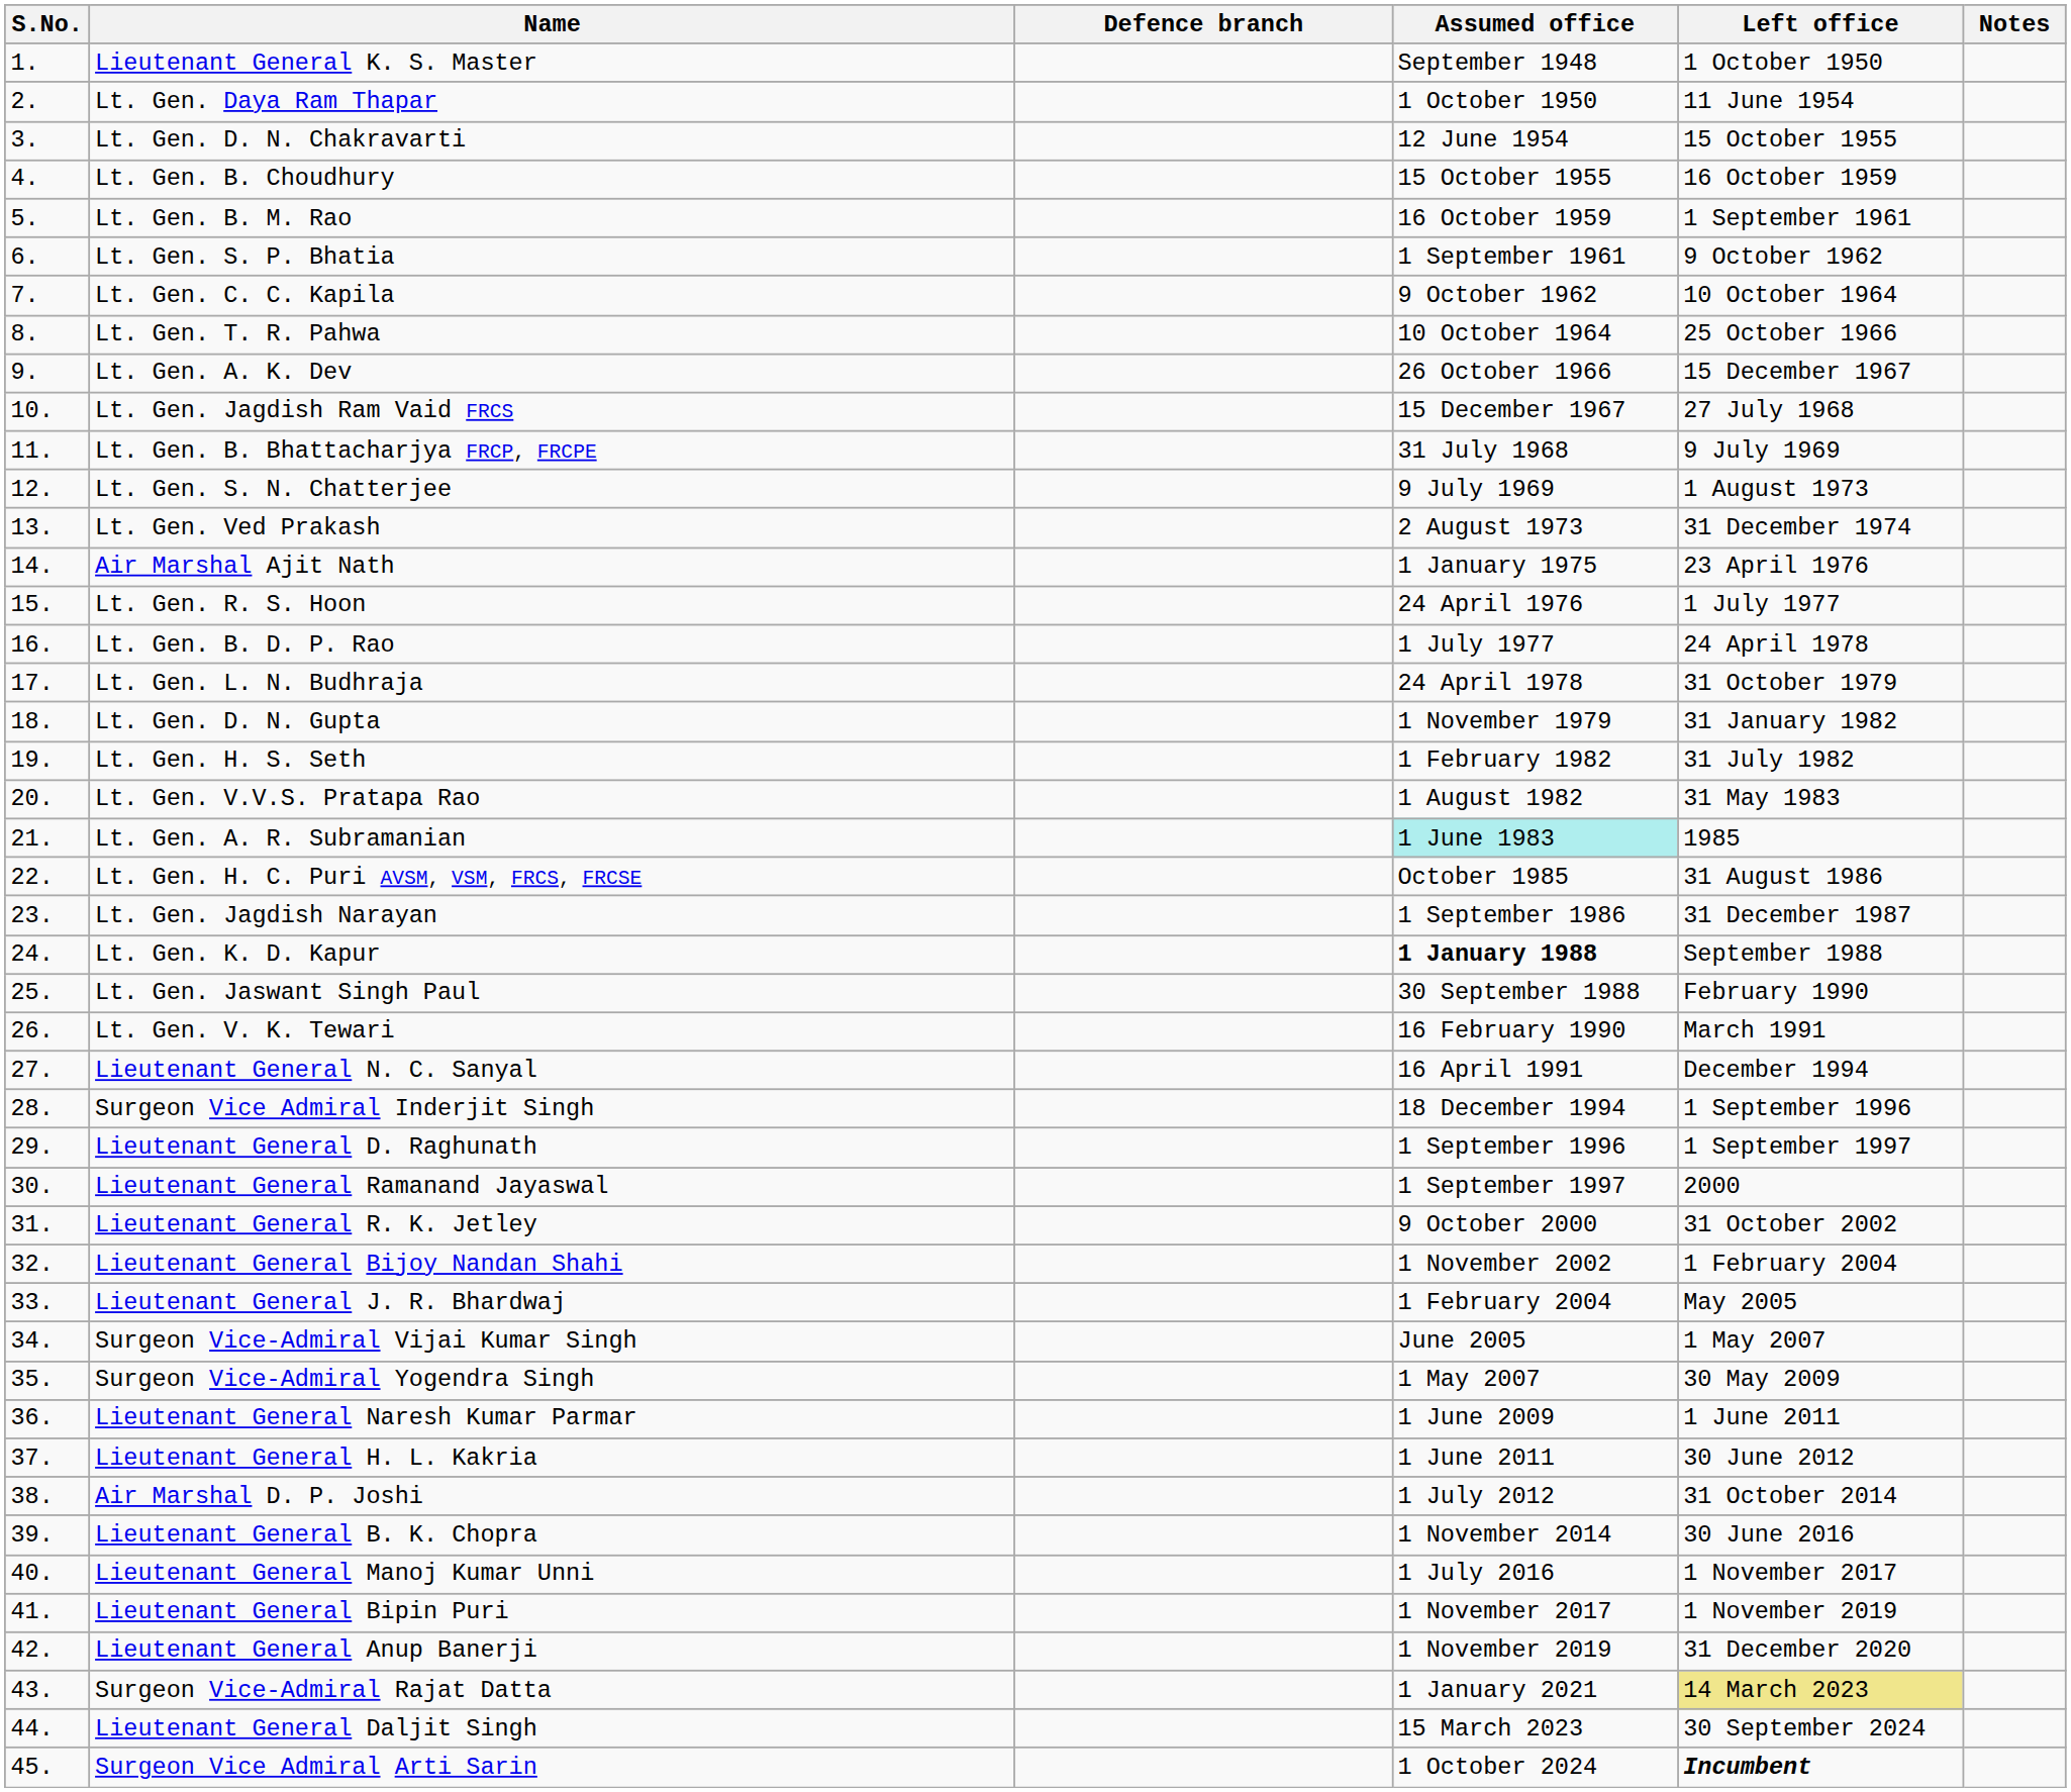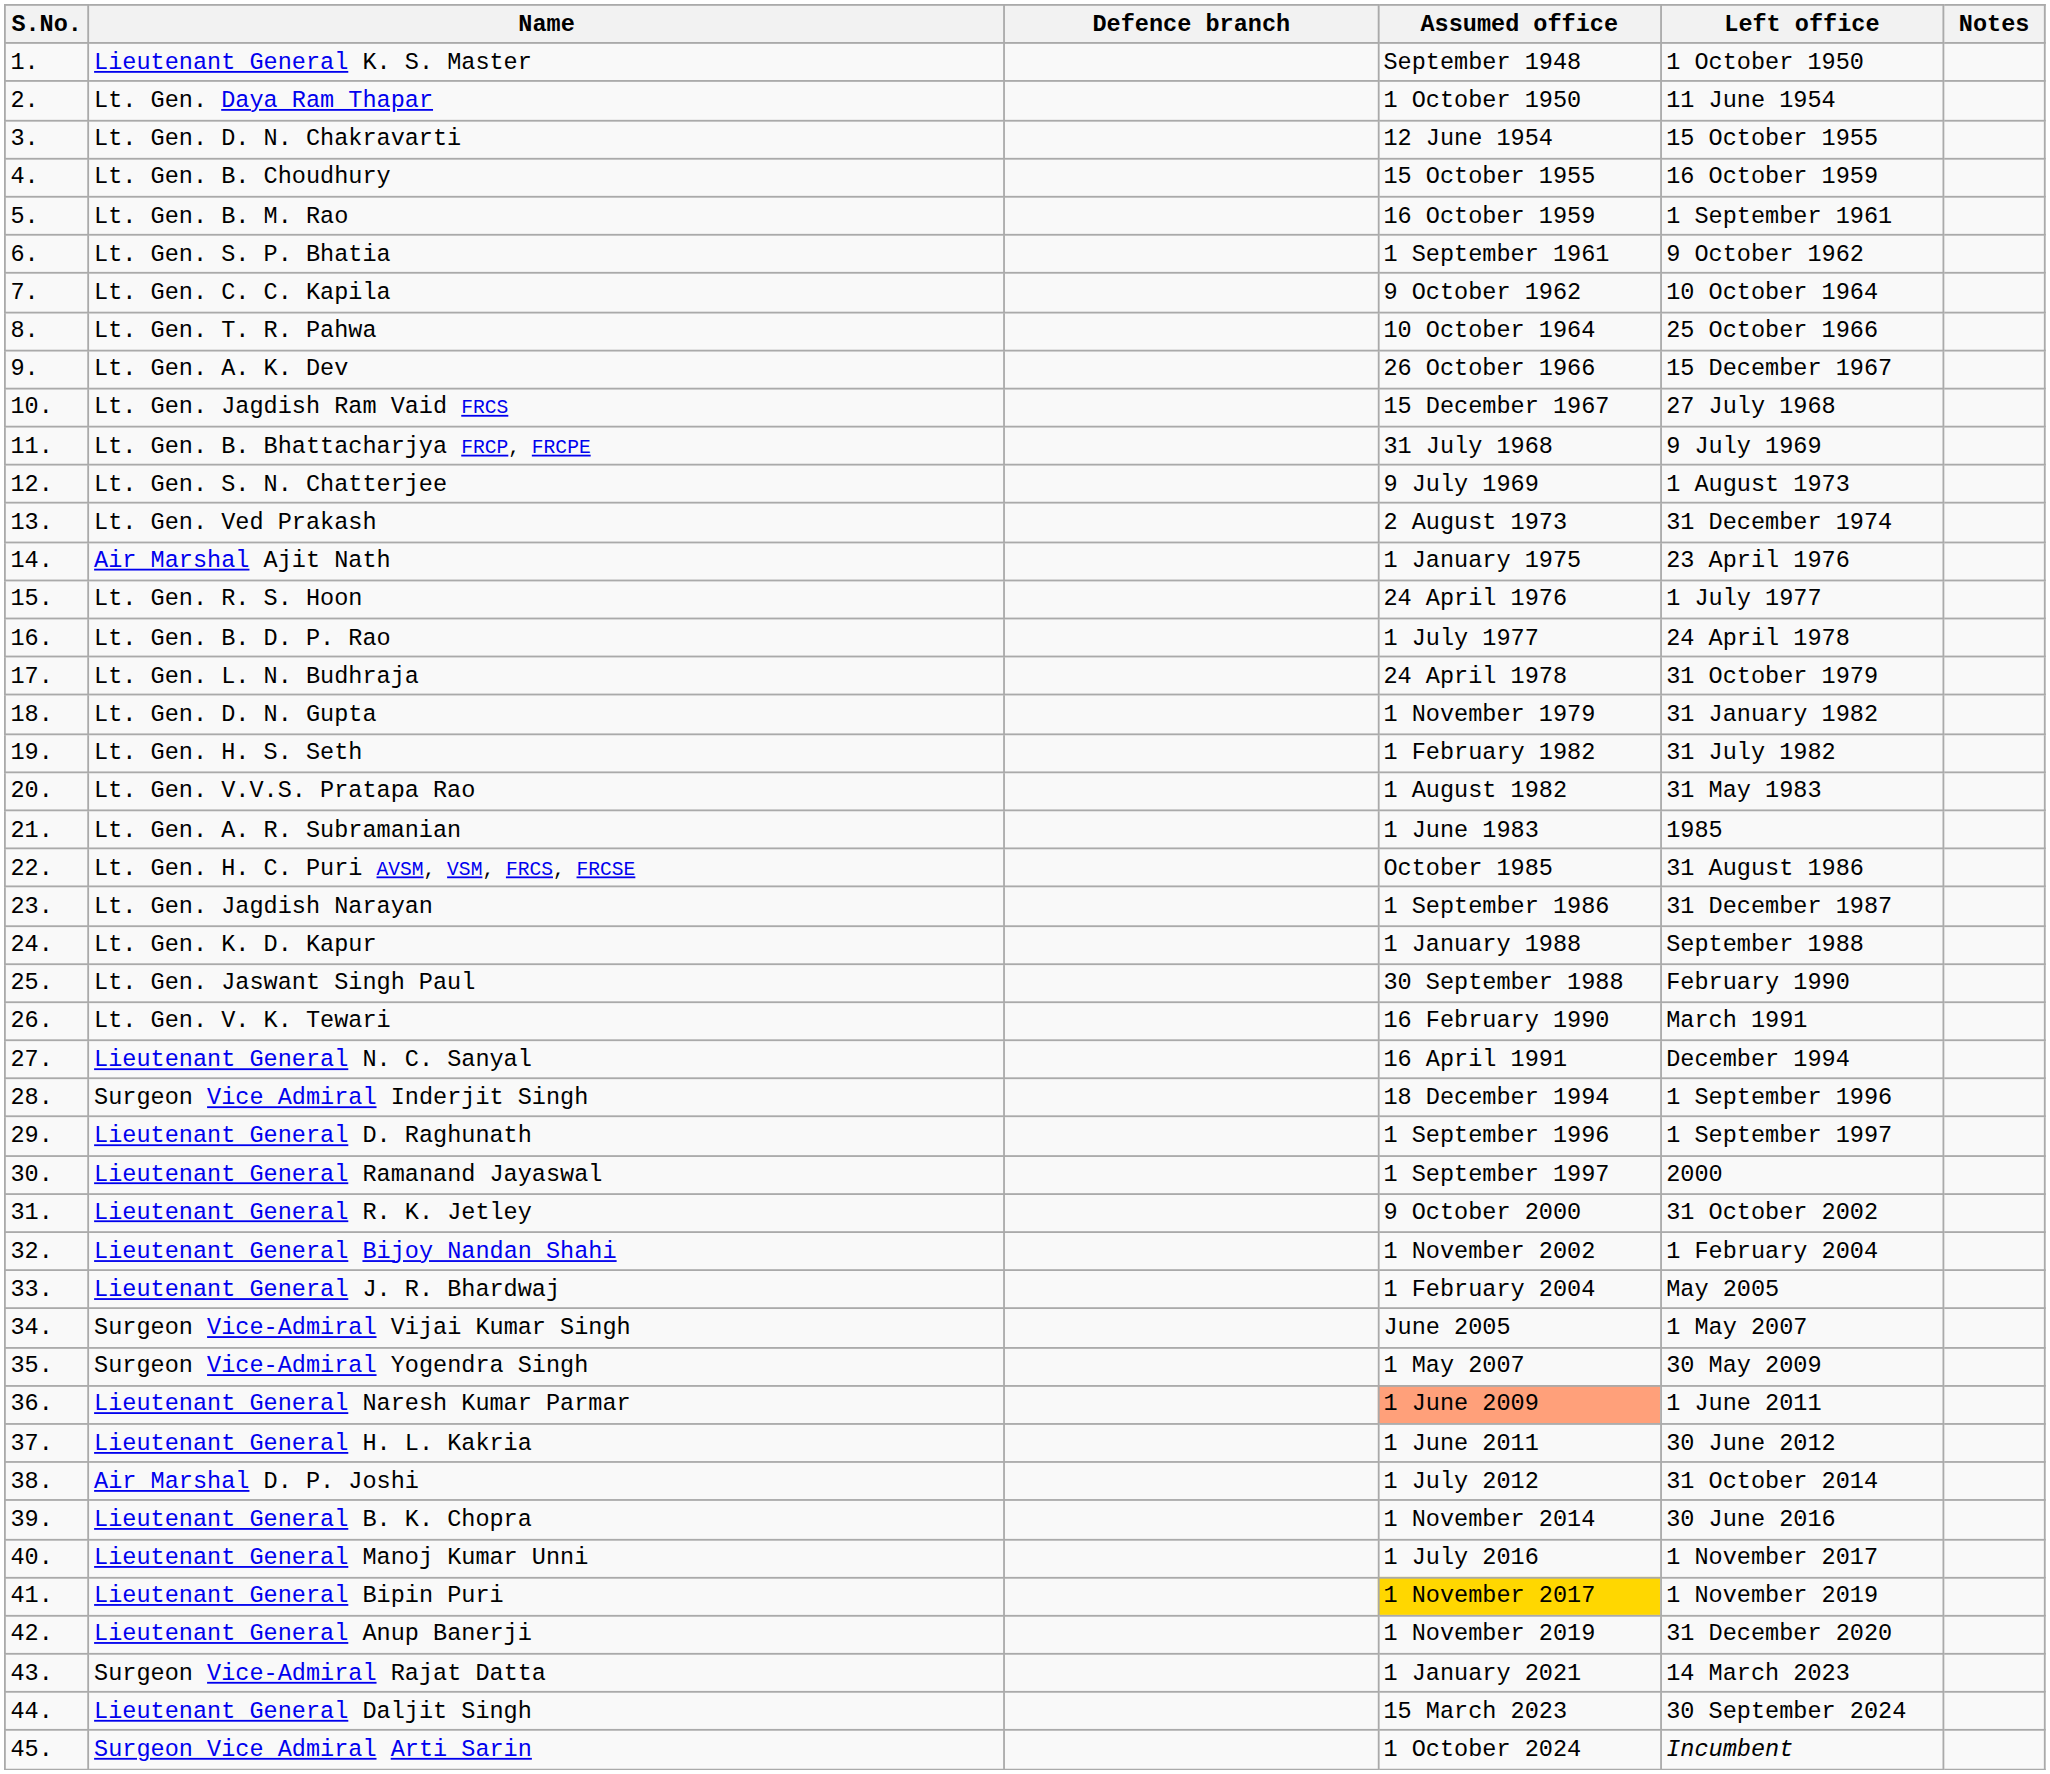Lt. Gen. A. R. Subramanian | Assumed office: paleturquoise background -> no background
Lt. Gen. K. D. Kapur | Assumed office: bold -> normal
Lieutenant General Naresh Kumar Parmar | Assumed office: no background -> lightsalmon background
Lieutenant General Bipin Puri | Assumed office: no background -> gold background
Surgeon Vice-Admiral Rajat Datta | Left office: khaki background -> no background
Surgeon Vice Admiral Arti Sarin | Left office: bold -> normal
